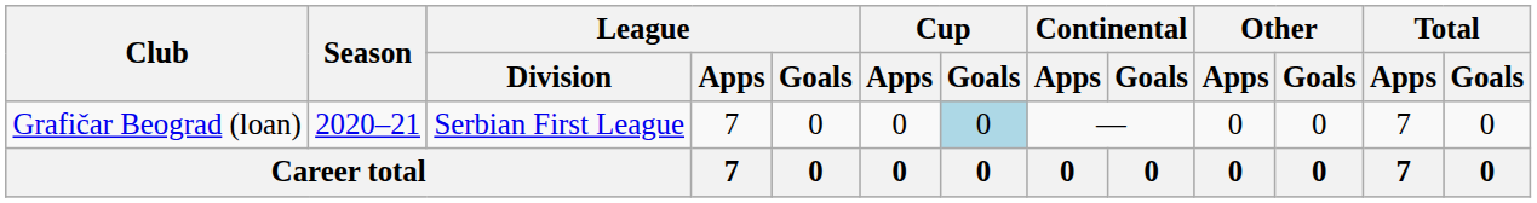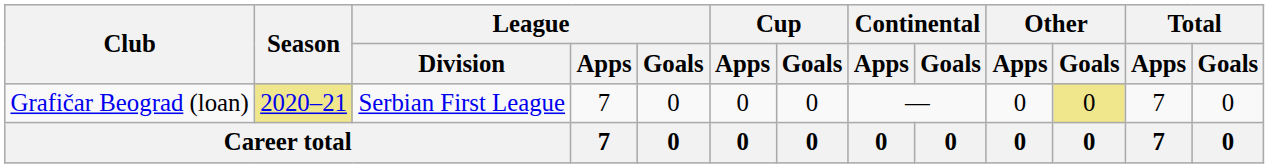Grafičar Beograd (loan) | Season: no background -> khaki background
Grafičar Beograd (loan) | Cup / Goals: lightblue background -> no background
Grafičar Beograd (loan) | Other / Goals: no background -> khaki background
